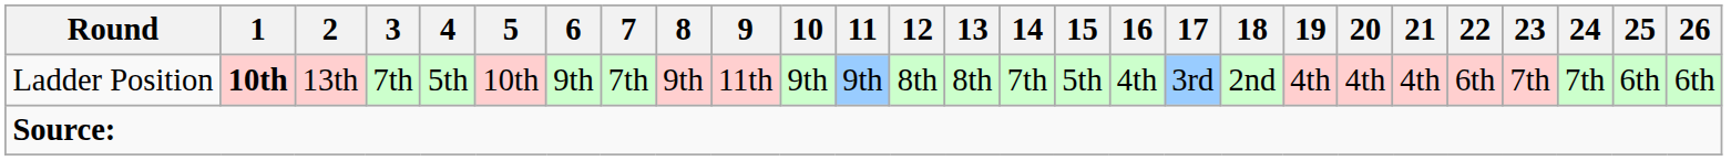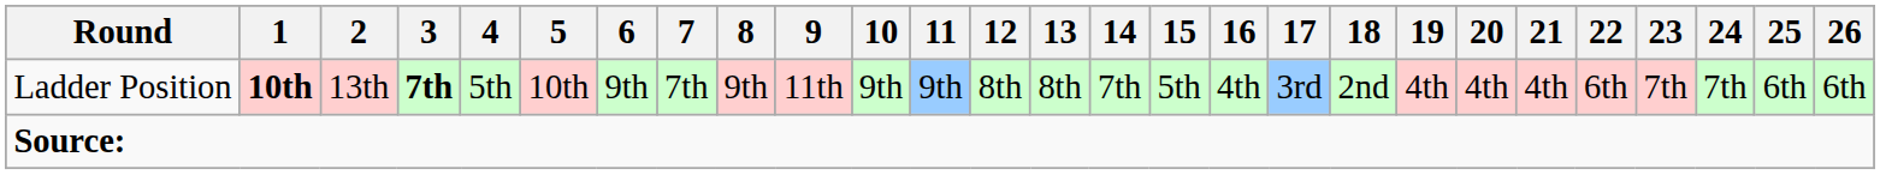Ladder Position | 3: normal -> bold
